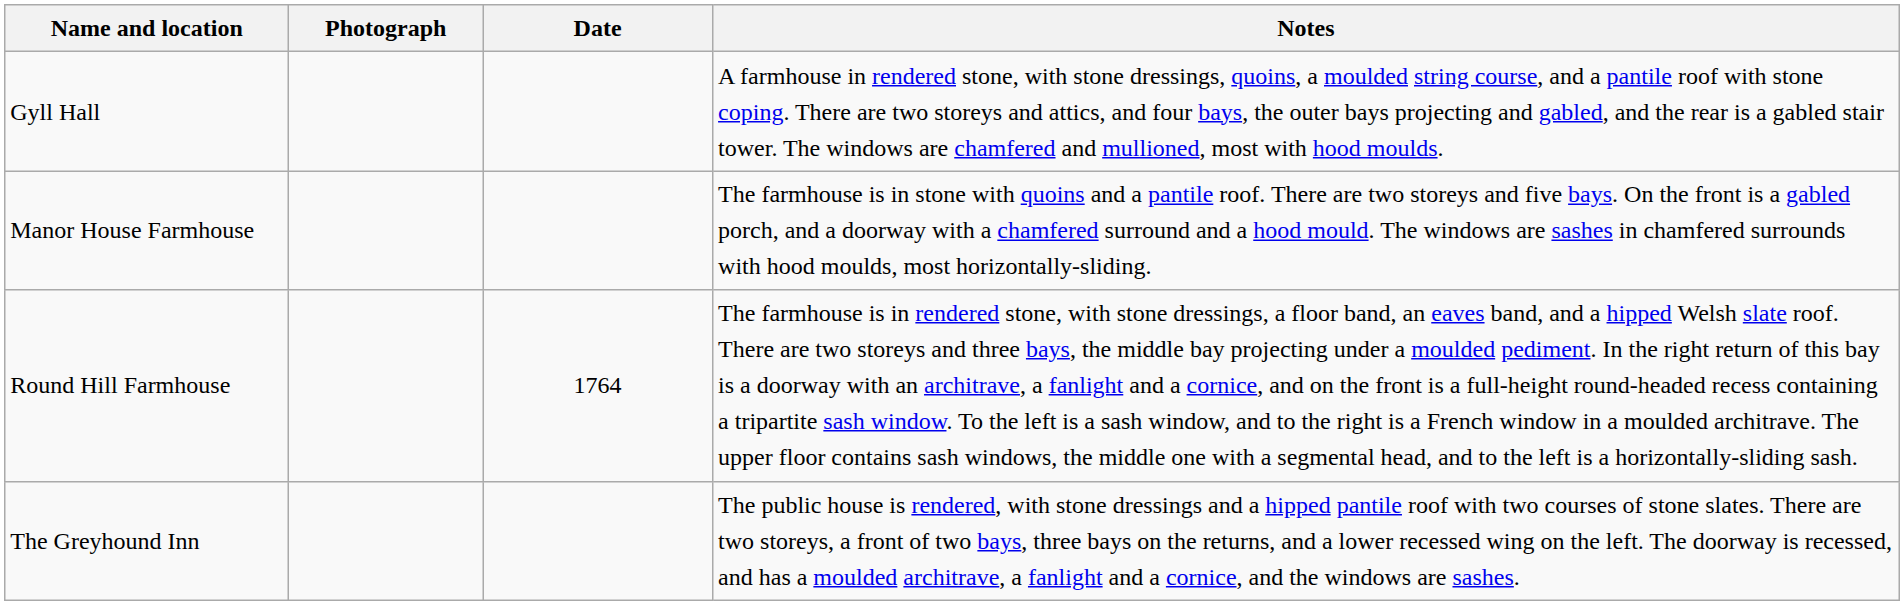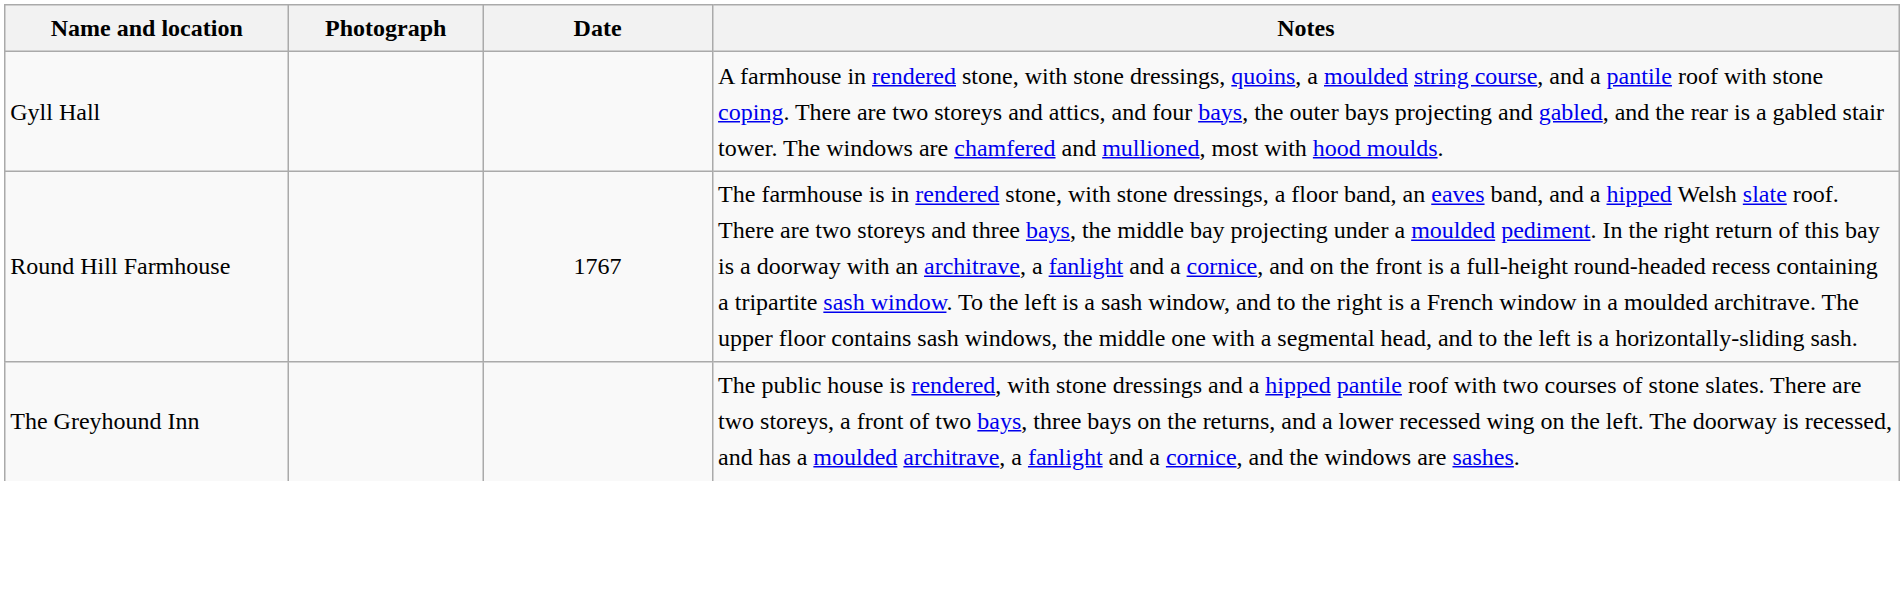- row: Manor House Farmhouse | The farmhouse is in stone with quoins and a pantile roof. There are two storeys and five bays. On the front is a gabled porch, and a doorway with a chamfered surround and a hood mould. The windows are sashes in chamfered surrounds with hood moulds, most horizontally-sliding.
Round Hill Farmhouse | Date: 1764 -> 1767
